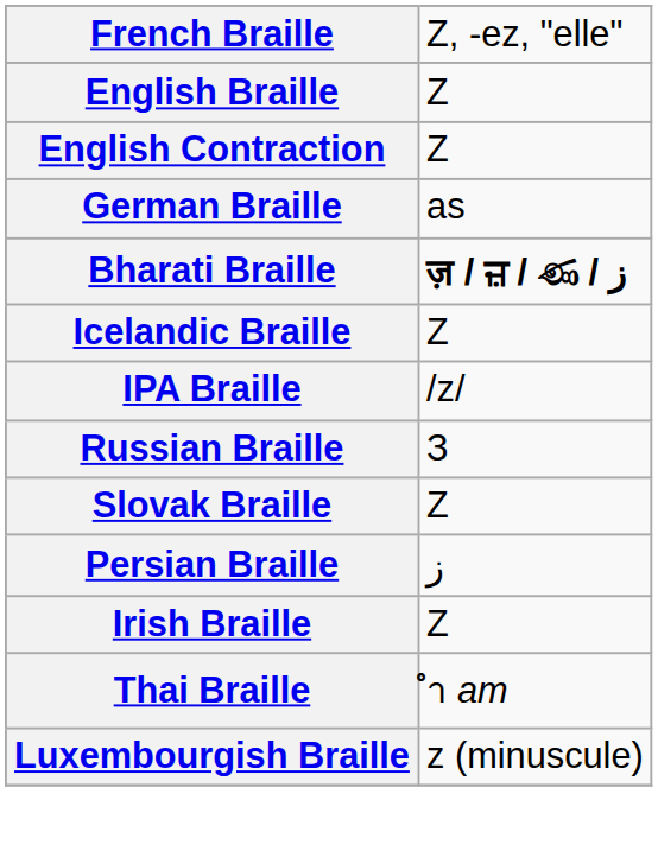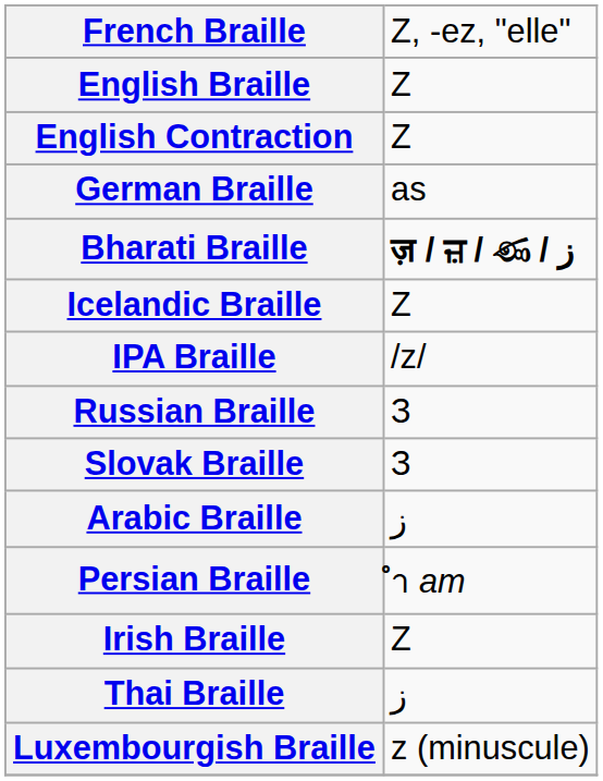Slovak Braille | column 2: Z -> З
+ row: Arabic Braille | ز
Persian Braille | column 2: ز -> ำ am
Thai Braille | column 2: ำ am -> ز
